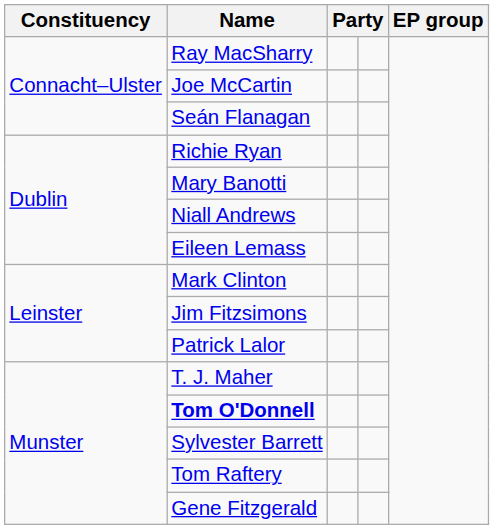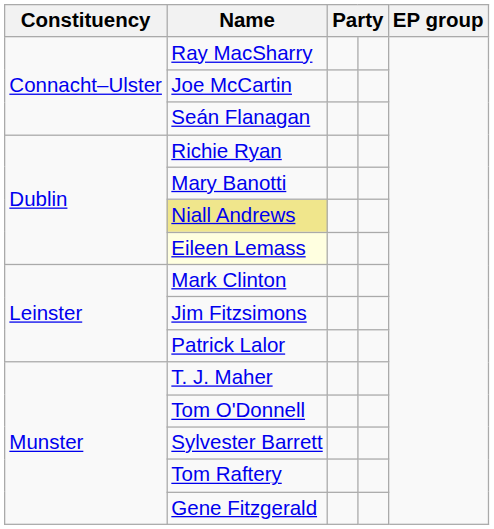Niall Andrews | Name: no background -> khaki background
Eileen Lemass | Name: no background -> lightyellow background
Tom O'Donnell | Name: bold -> normal
